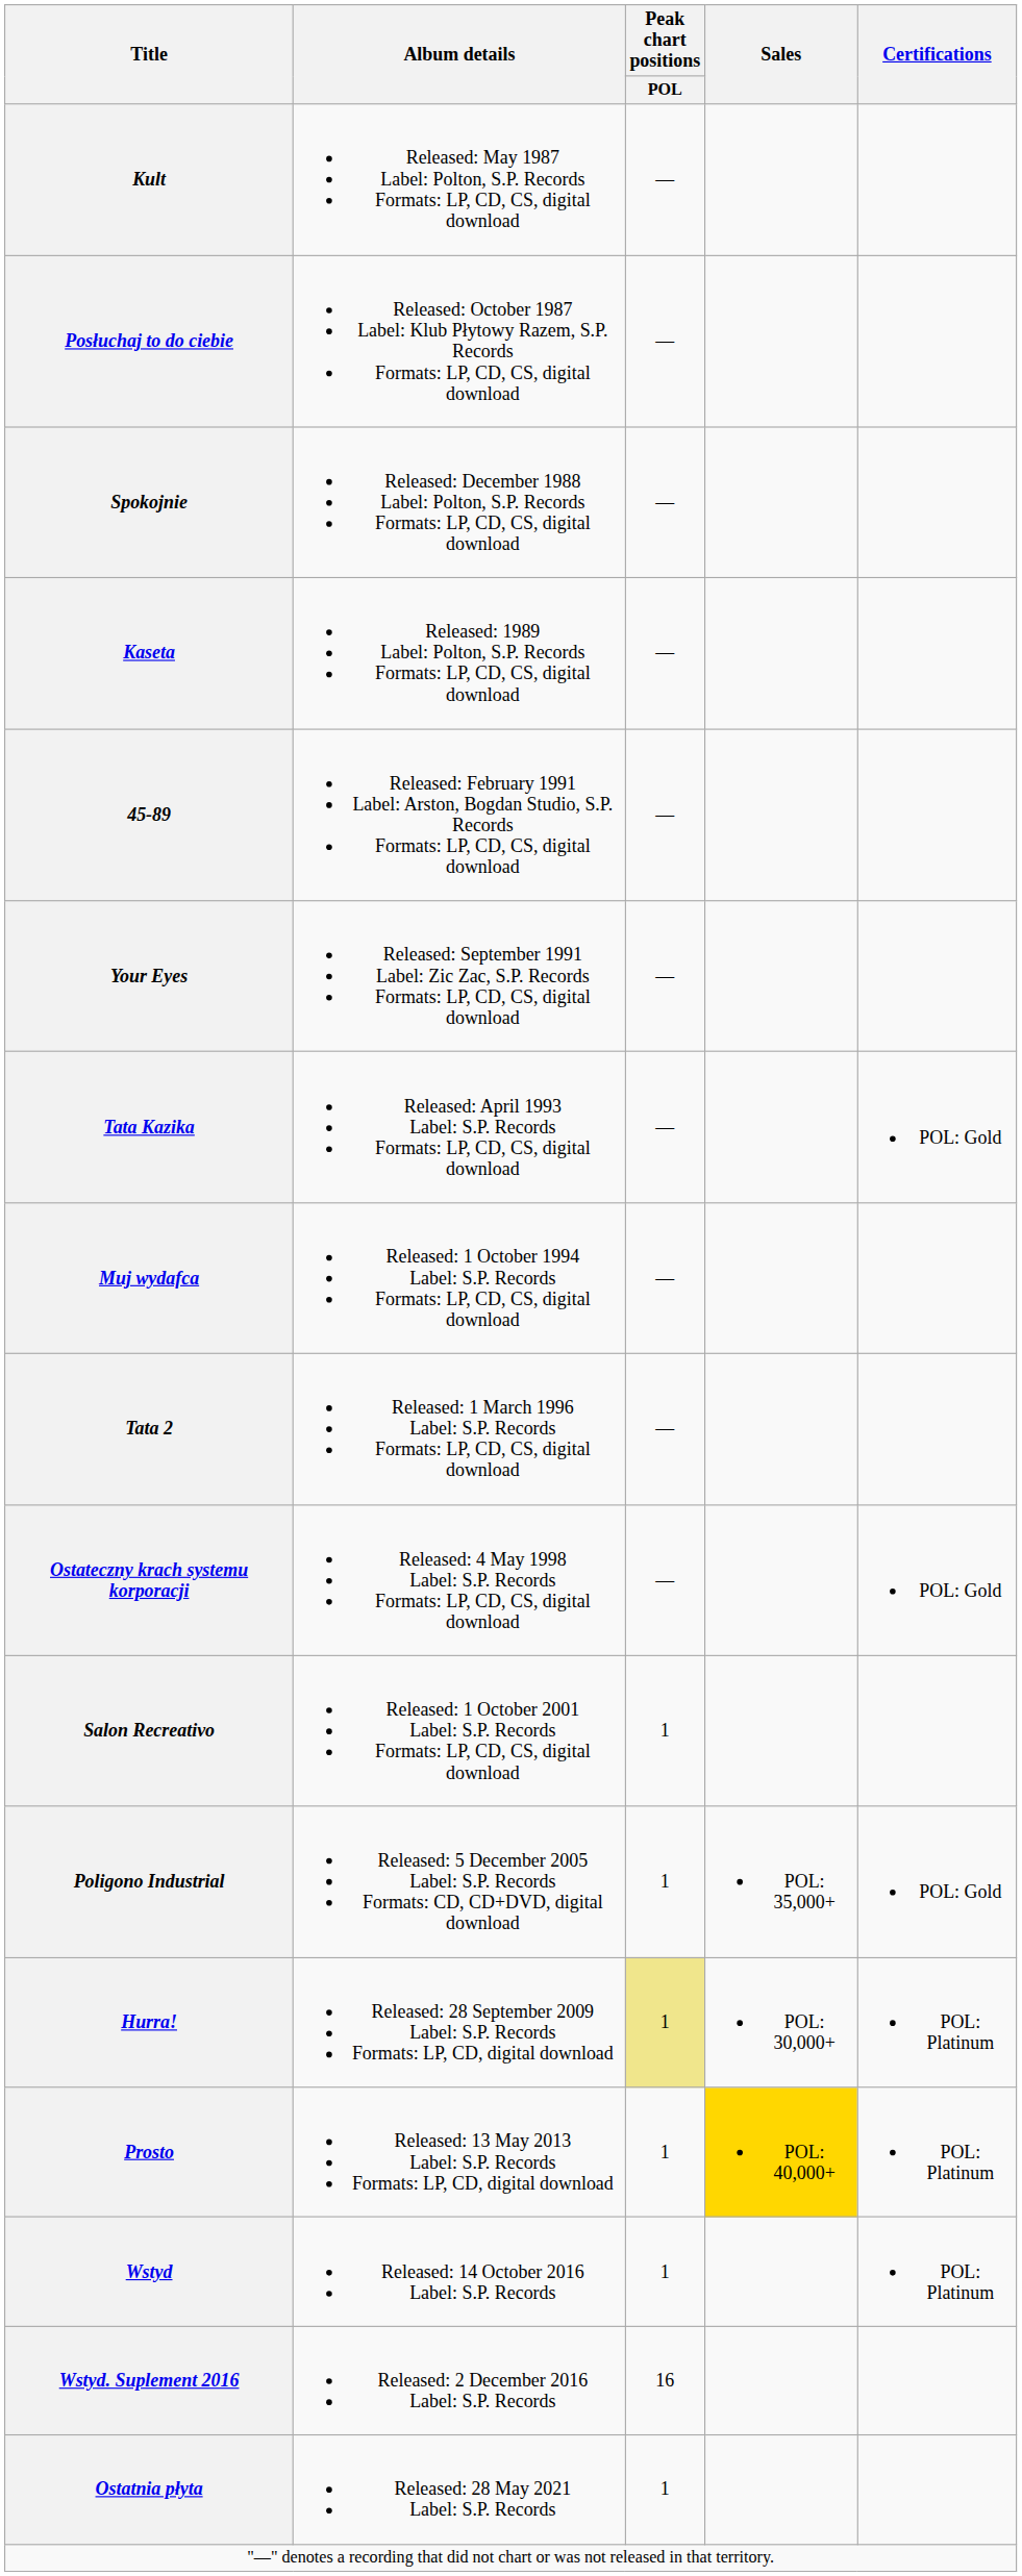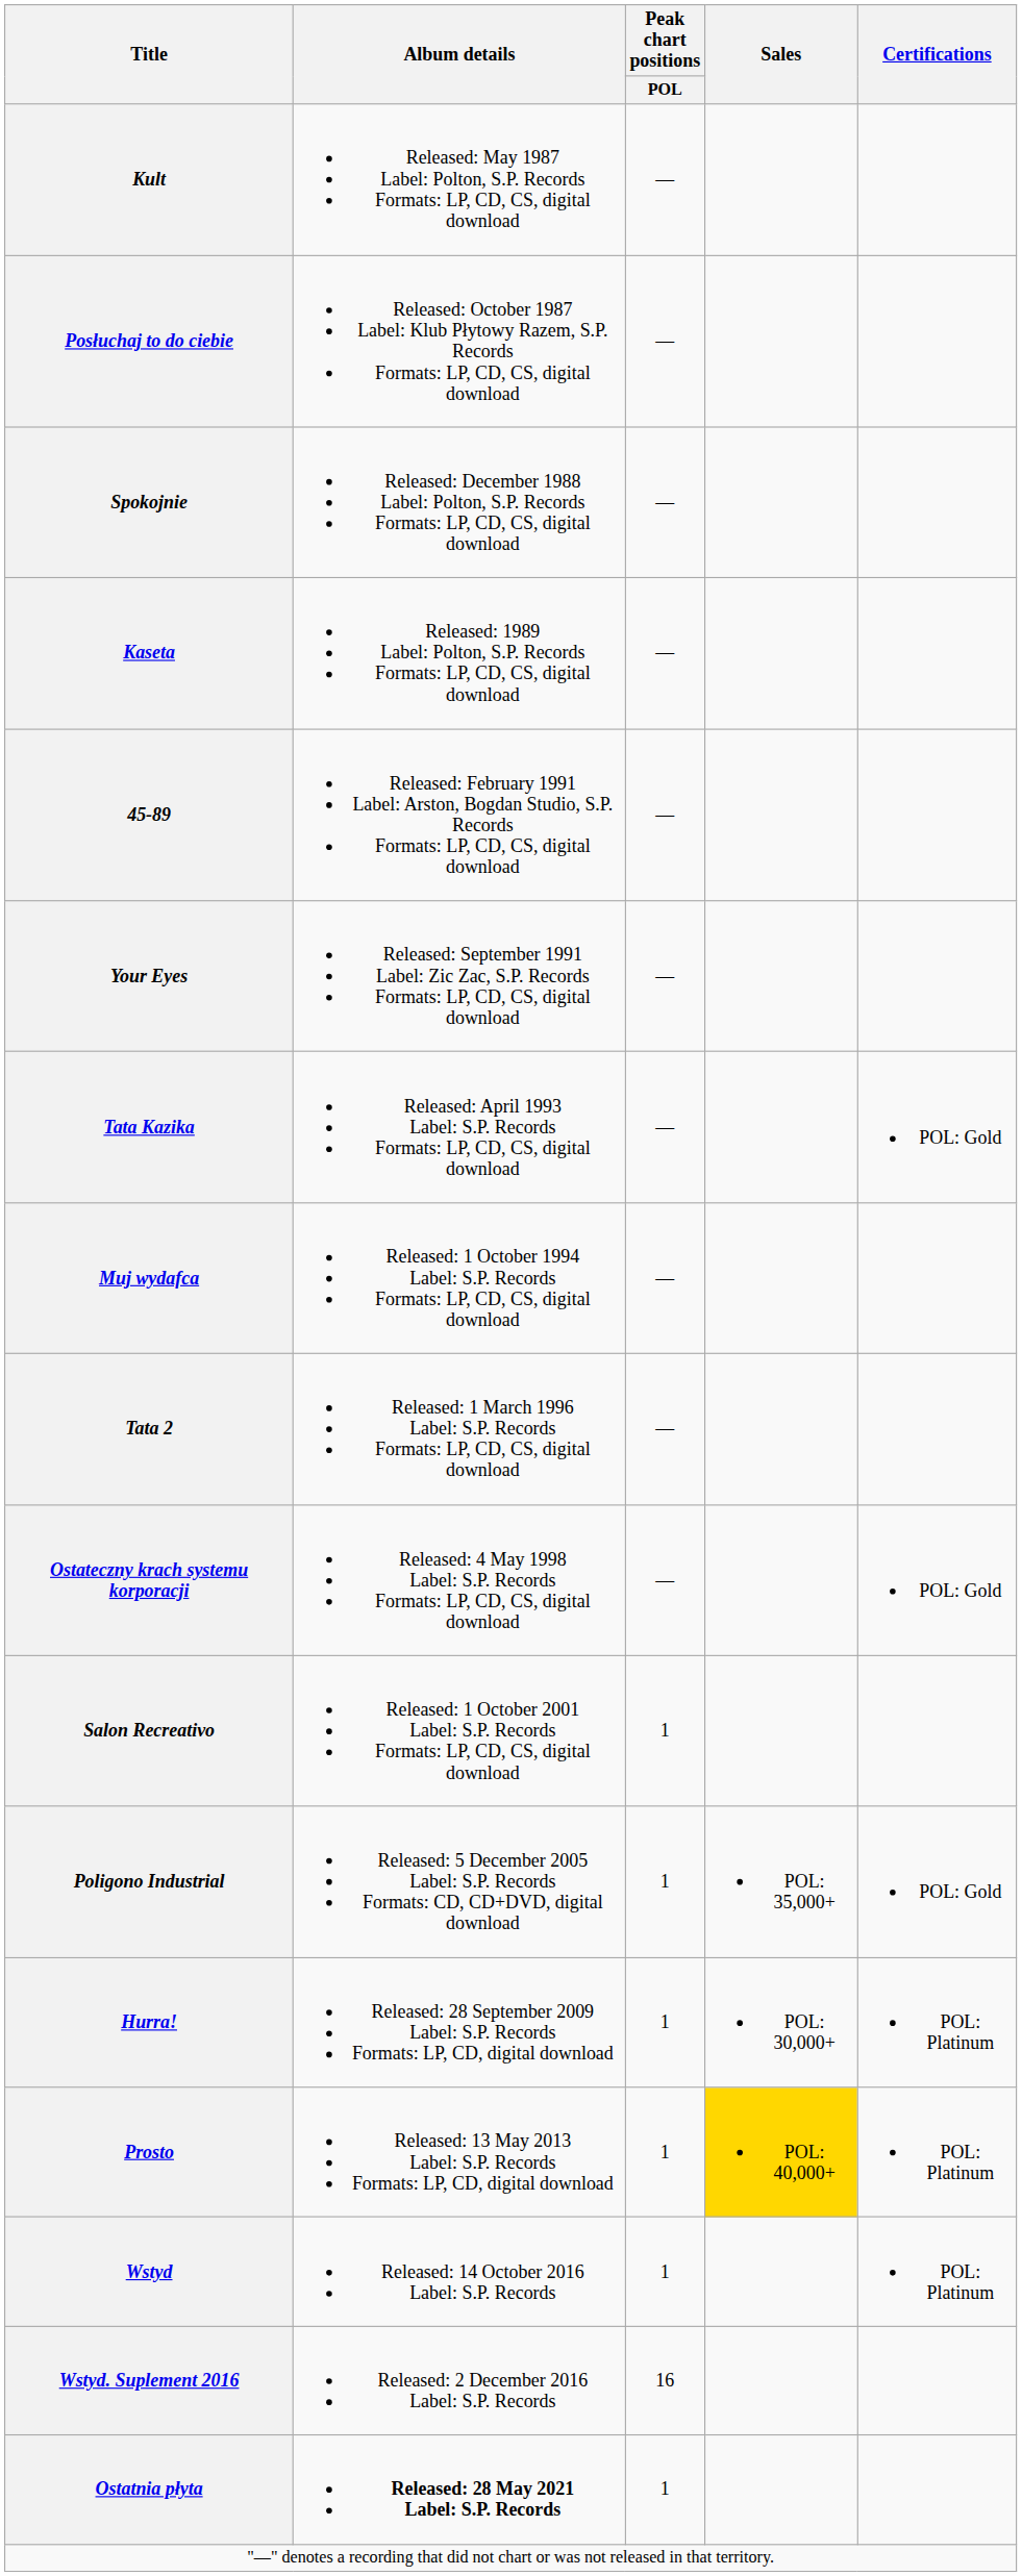Hurra! | Peak chart positions / POL: khaki background -> no background
Ostatnia płyta | Album details: normal -> bold
